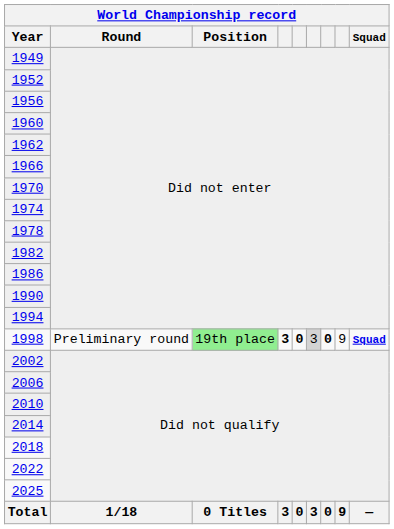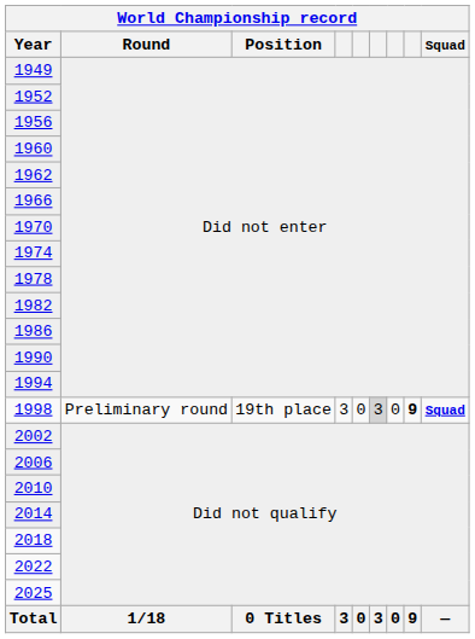1998 | World Championship record / Position: lightgreen background -> no background
1998 | column 4: bold -> normal
1998 | column 5: bold -> normal
1998 | column 7: bold -> normal
1998 | column 8: normal -> bold
